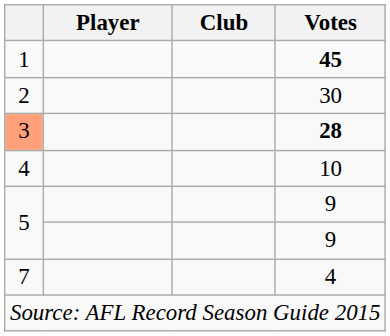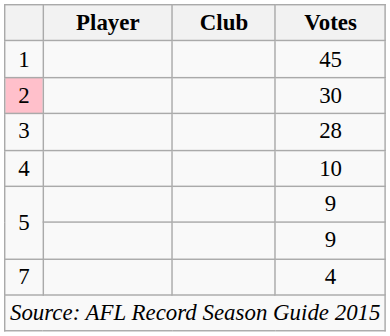1 | Votes: bold -> normal
2 | column 1: no background -> pink background
3 | column 1: lightsalmon background -> no background
3 | Votes: bold -> normal
